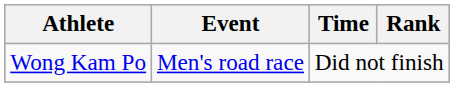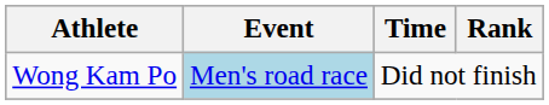Wong Kam Po | Event: no background -> lightblue background
